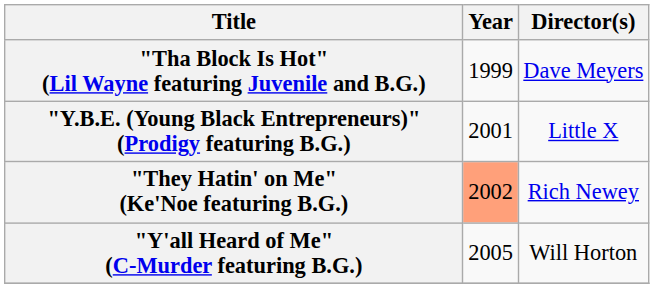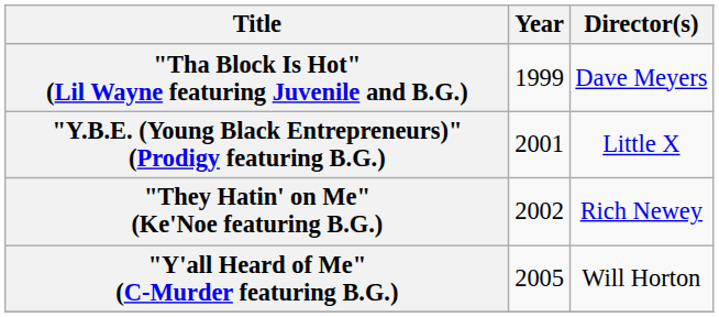"They Hatin' on Me" (Ke'Noe featuring B.G.) | Year: lightsalmon background -> no background
